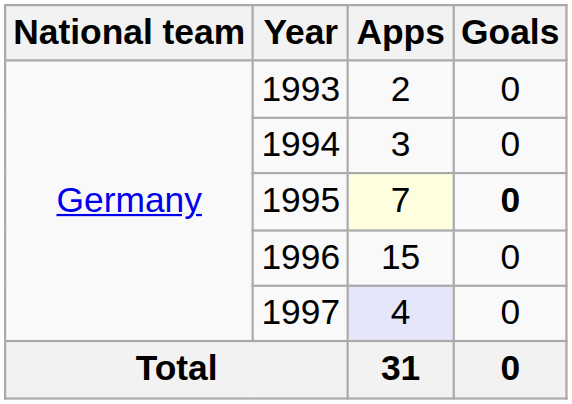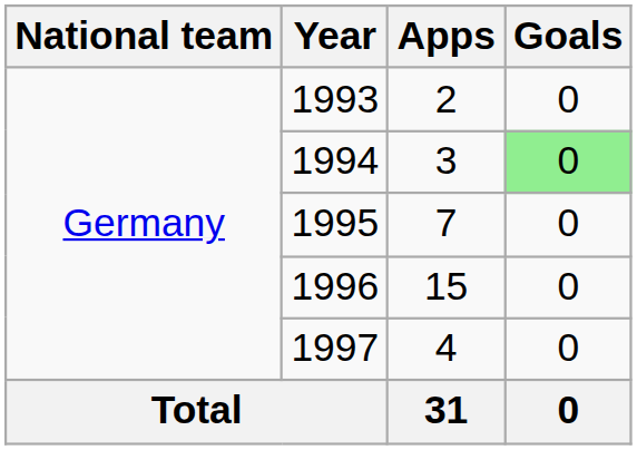1994 | Goals: no background -> lightgreen background
1995 | Apps: lightyellow background -> no background
1995 | Goals: bold -> normal
1997 | Apps: lavender background -> no background
